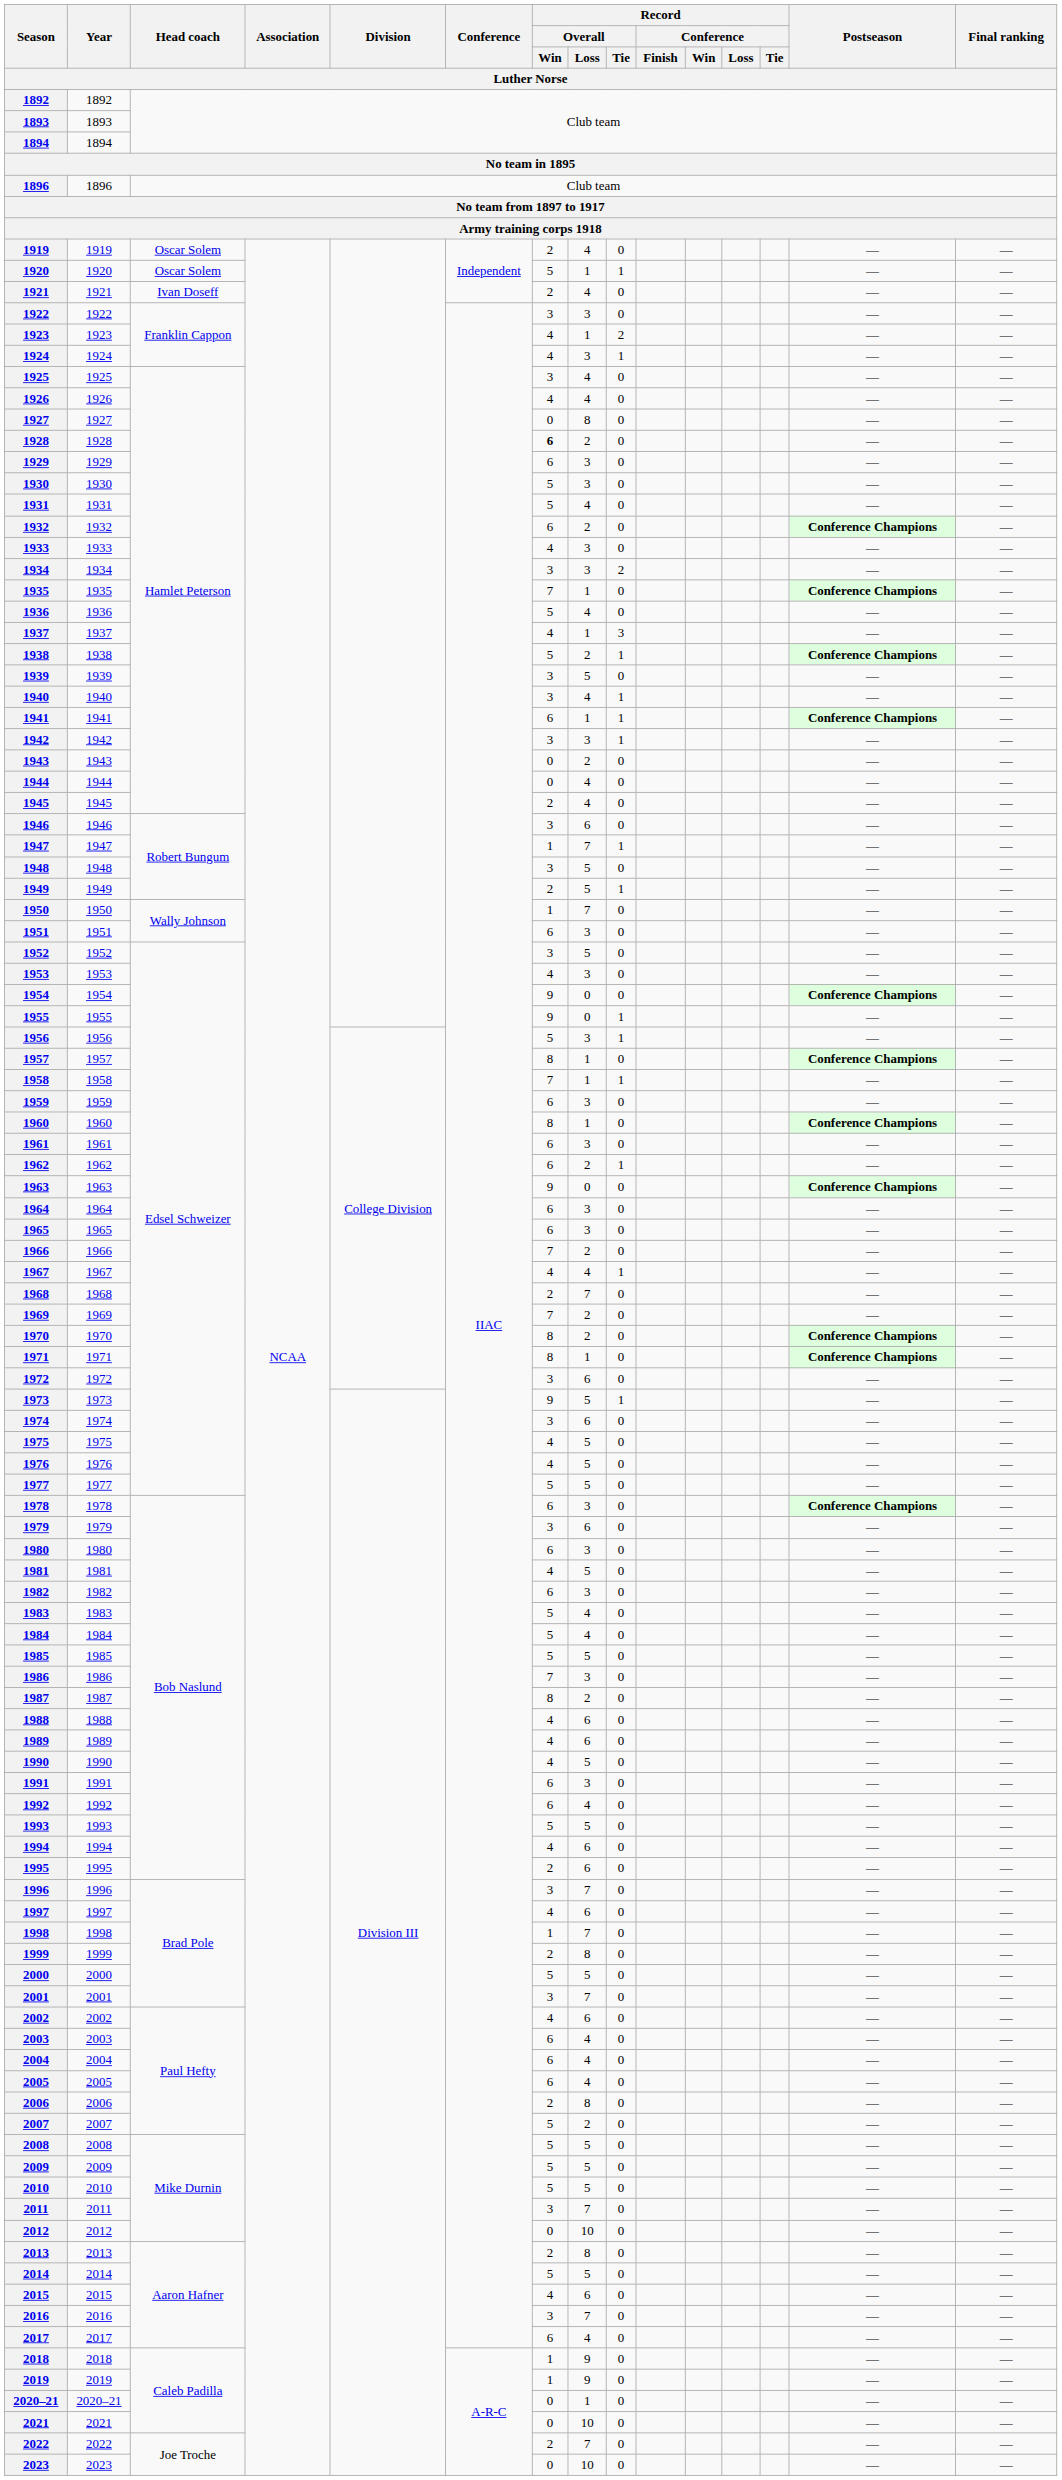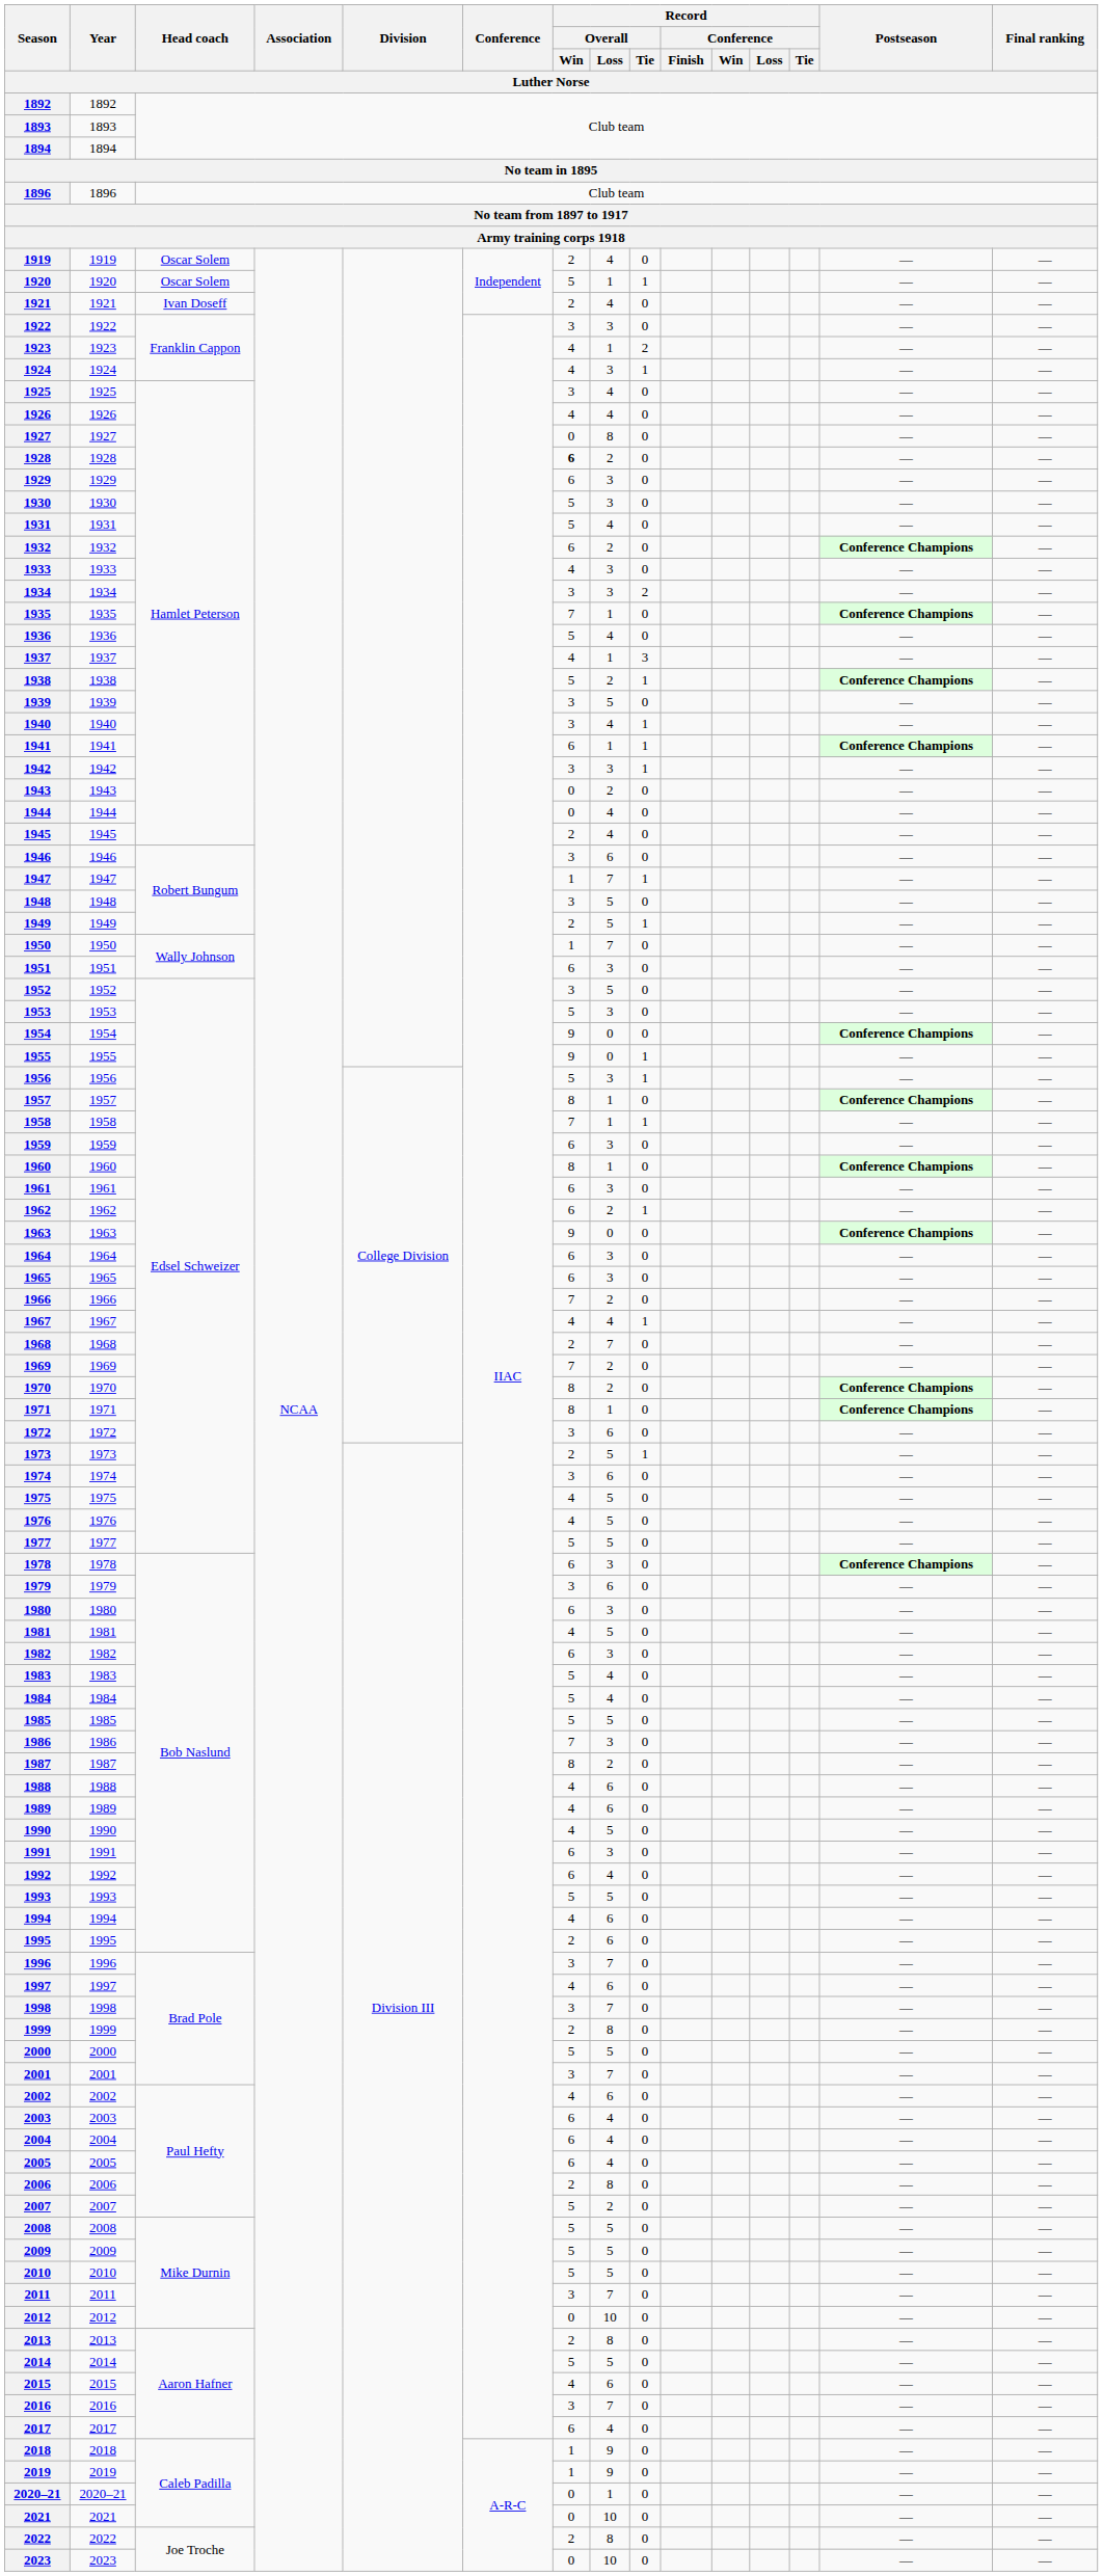row 46 | Record / Overall / Win: 4 -> 5
row 66 | Record / Overall / Win: 9 -> 2
row 91 | Record / Overall / Win: 1 -> 3
row 115 | Record / Overall / Loss: 7 -> 8
